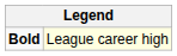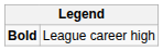row 2 | column 2: lightyellow background -> no background
